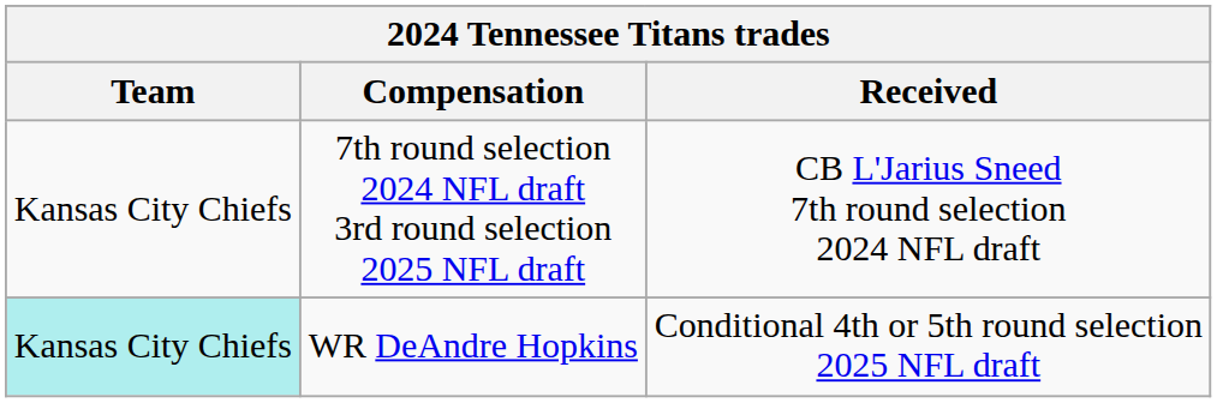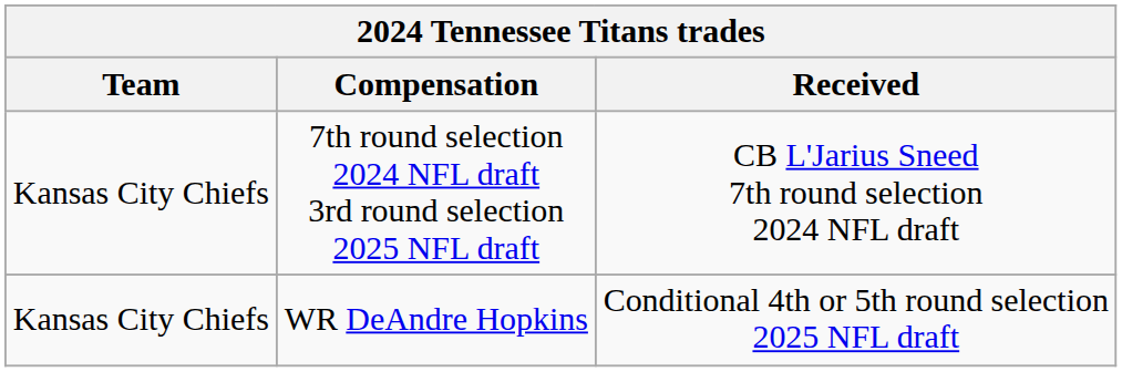WR DeAndre Hopkins | Team: paleturquoise background -> no background
